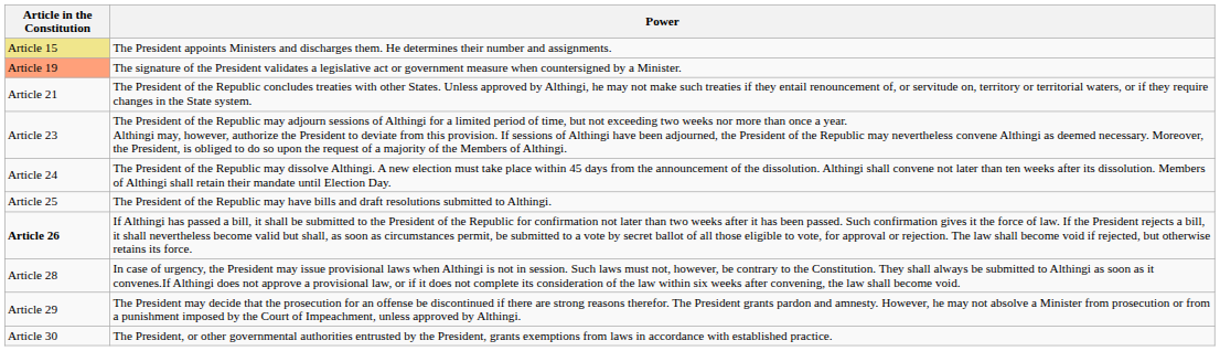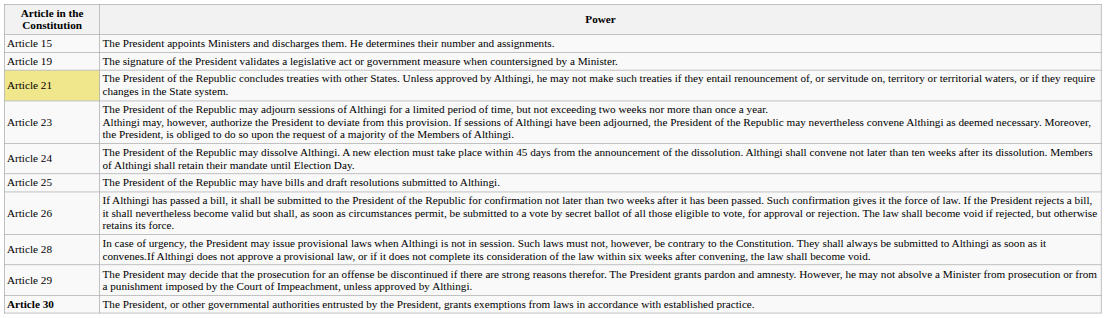Article 15 | Article in the Constitution: khaki background -> no background
Article 19 | Article in the Constitution: lightsalmon background -> no background
Article 21 | Article in the Constitution: no background -> khaki background
Article 26 | Article in the Constitution: bold -> normal
Article 30 | Article in the Constitution: normal -> bold
